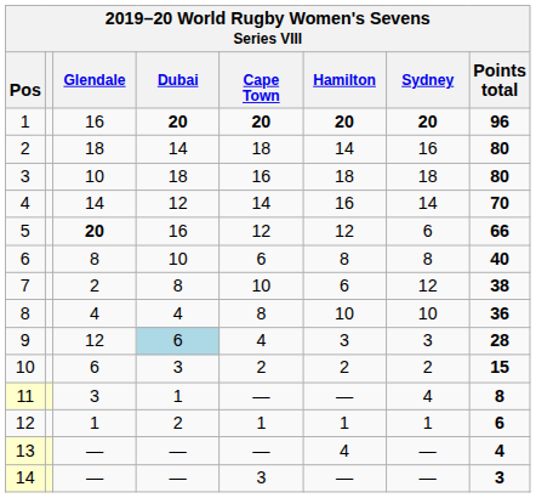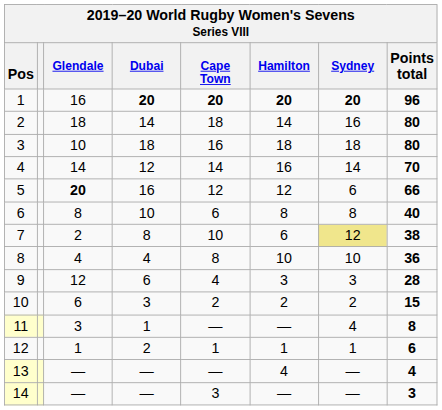7 | Sydney: no background -> khaki background
9 | Dubai: lightblue background -> no background
